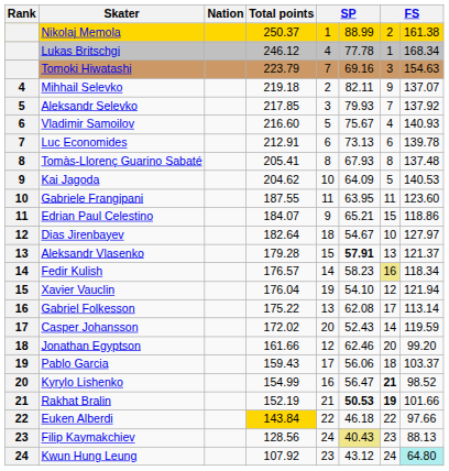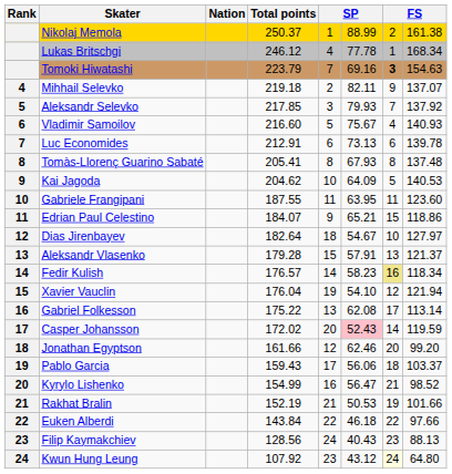Tomoki Hiwatashi | column 7: normal -> bold
Aleksandr Vlasenko | column 6: bold -> normal
Casper Johansson | column 6: no background -> pink background
Kyrylo Lishenko | column 7: bold -> normal
Rakhat Bralin | column 6: bold -> normal
Rakhat Bralin | column 7: bold -> normal
Euken Alberdi | Total points: gold background -> no background
Filip Kaymakchiev | column 6: khaki background -> no background
Kwun Hung Leung | column 7: no background -> lightyellow background
Kwun Hung Leung | column 8: paleturquoise background -> no background
